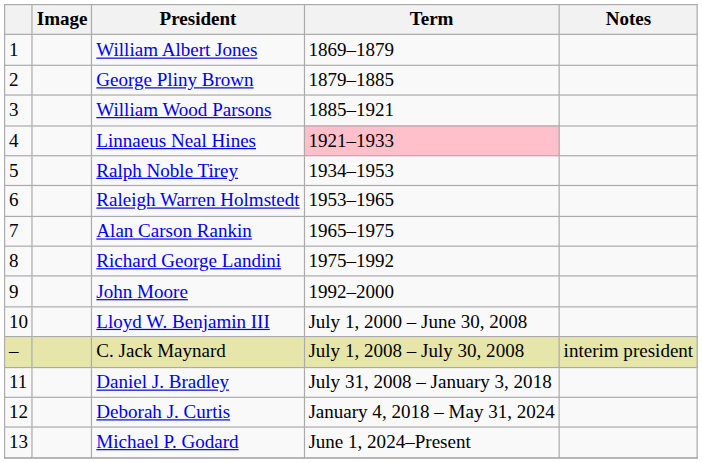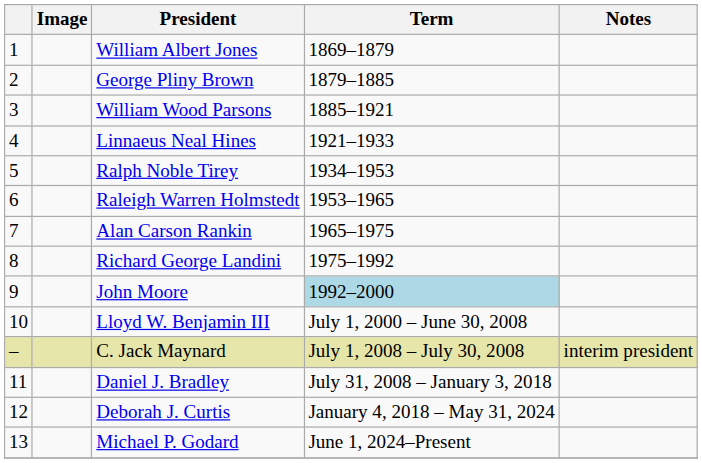Linnaeus Neal Hines | Term: pink background -> no background
John Moore | Term: no background -> lightblue background
